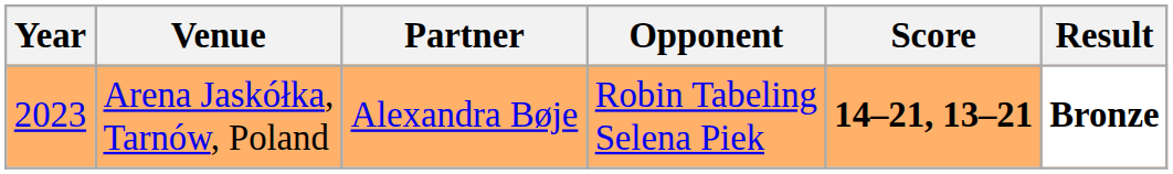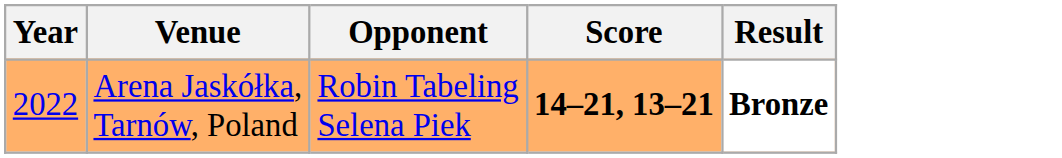- column: Partner | Alexandra Bøje
Arena Jaskółka, Tarnów, Poland | Year: 2023 -> 2022
